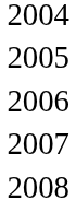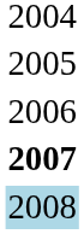2007 | column 1: normal -> bold
2008 | column 1: no background -> lightblue background
